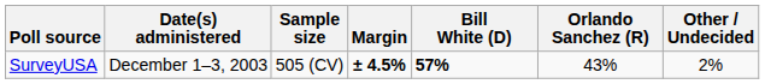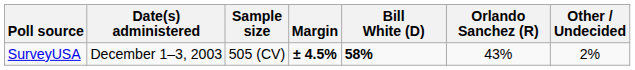SurveyUSA | Bill White (D): 57% -> 58%
